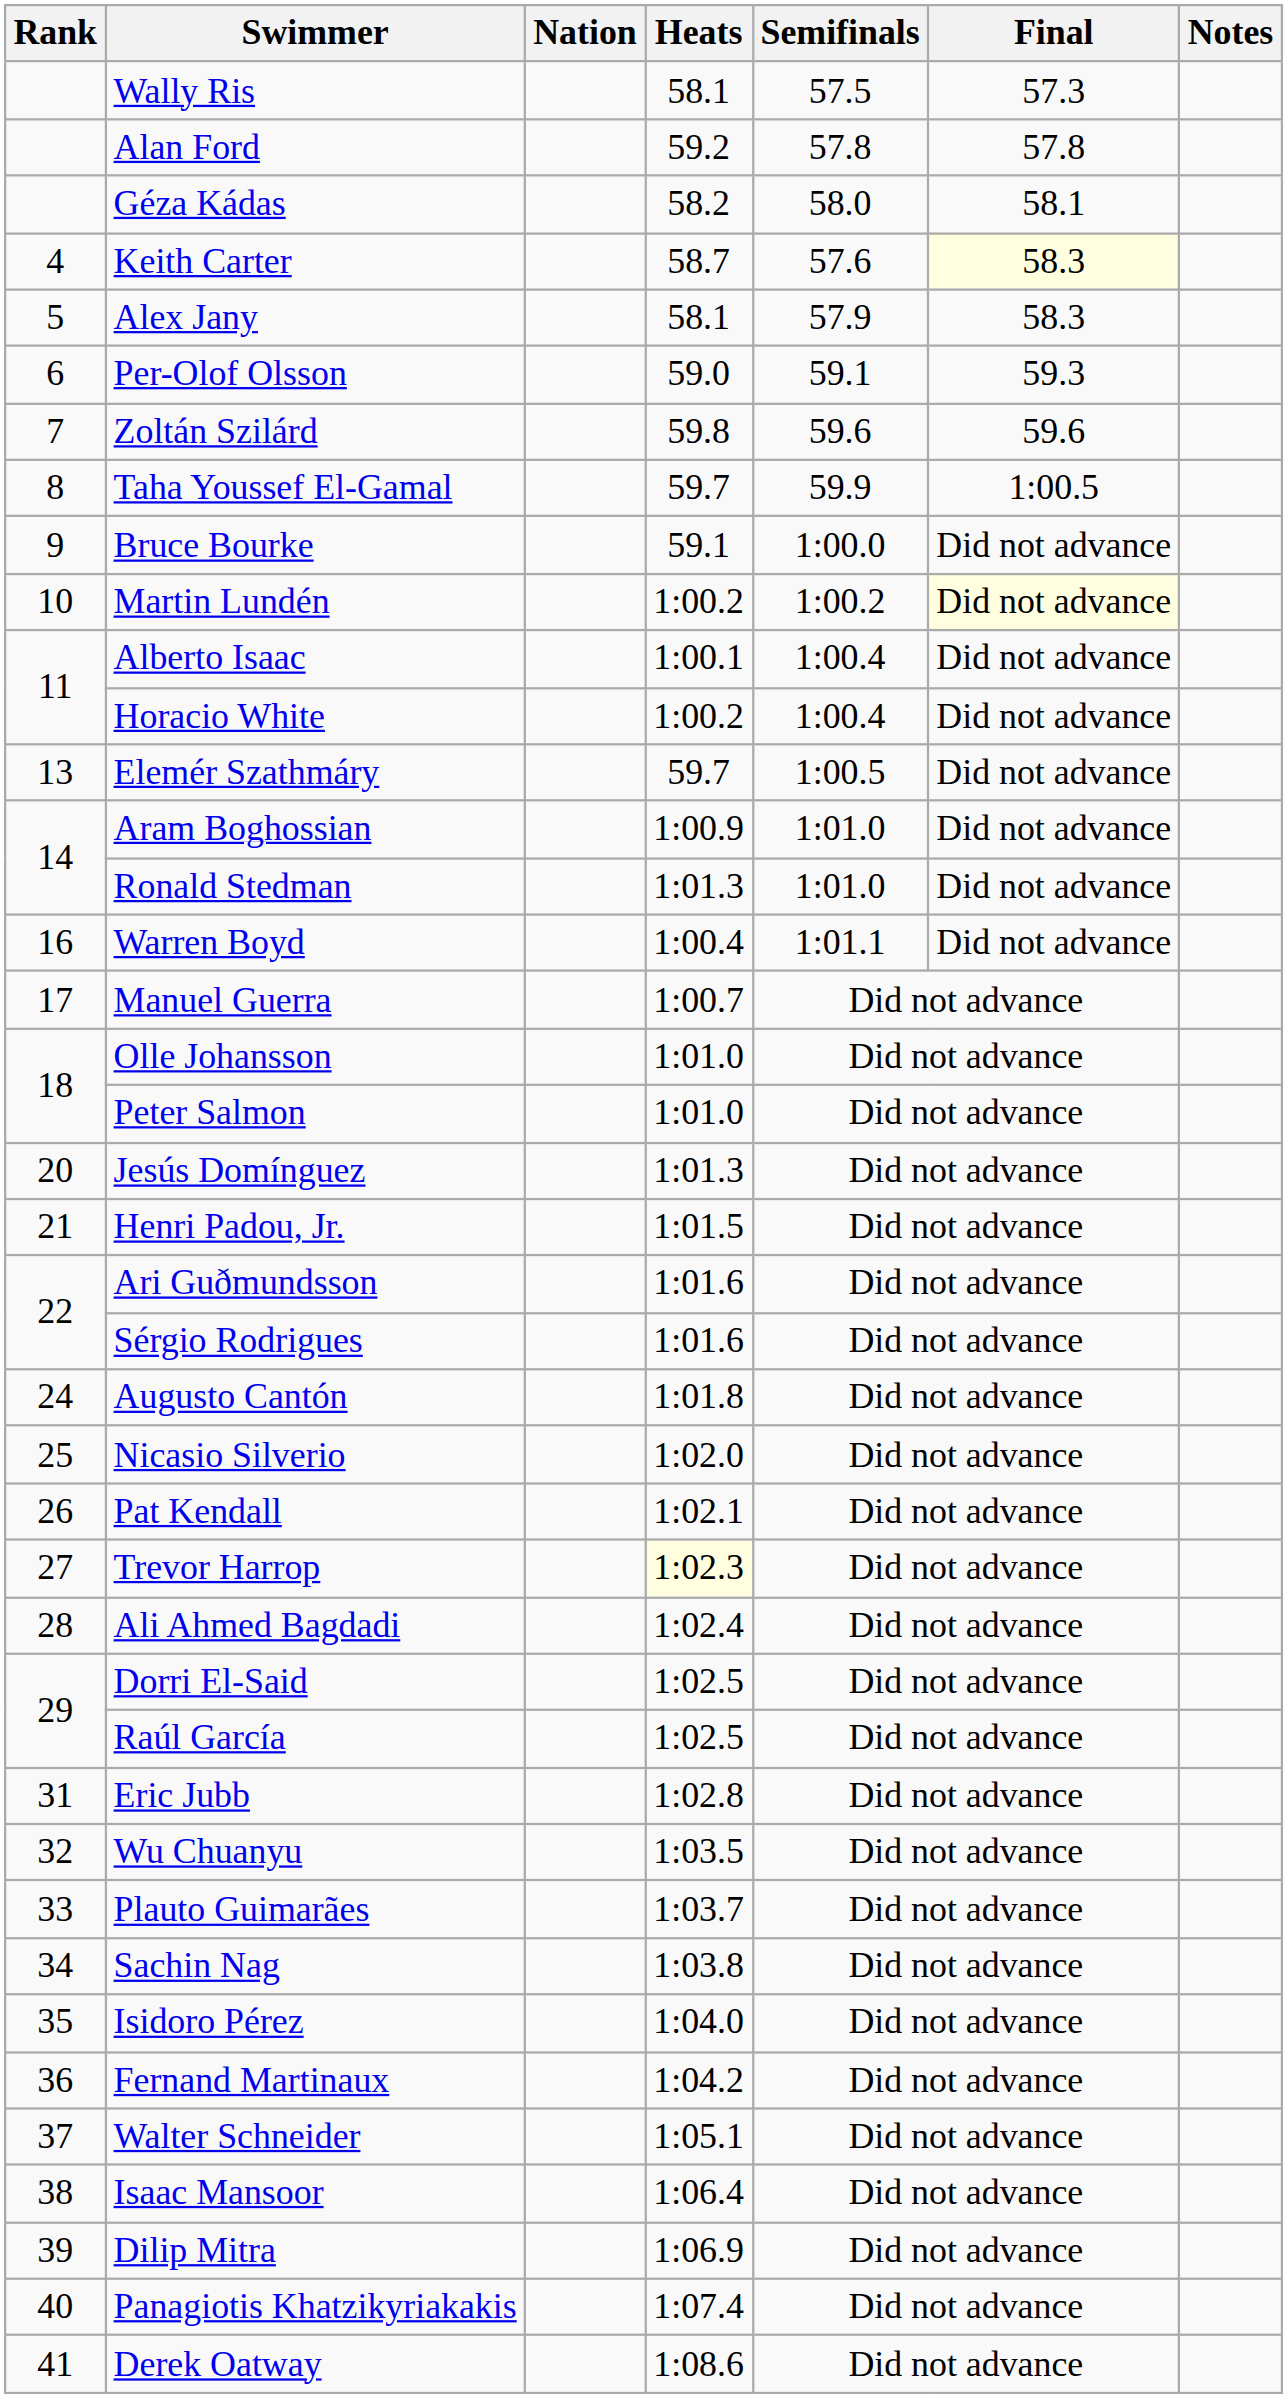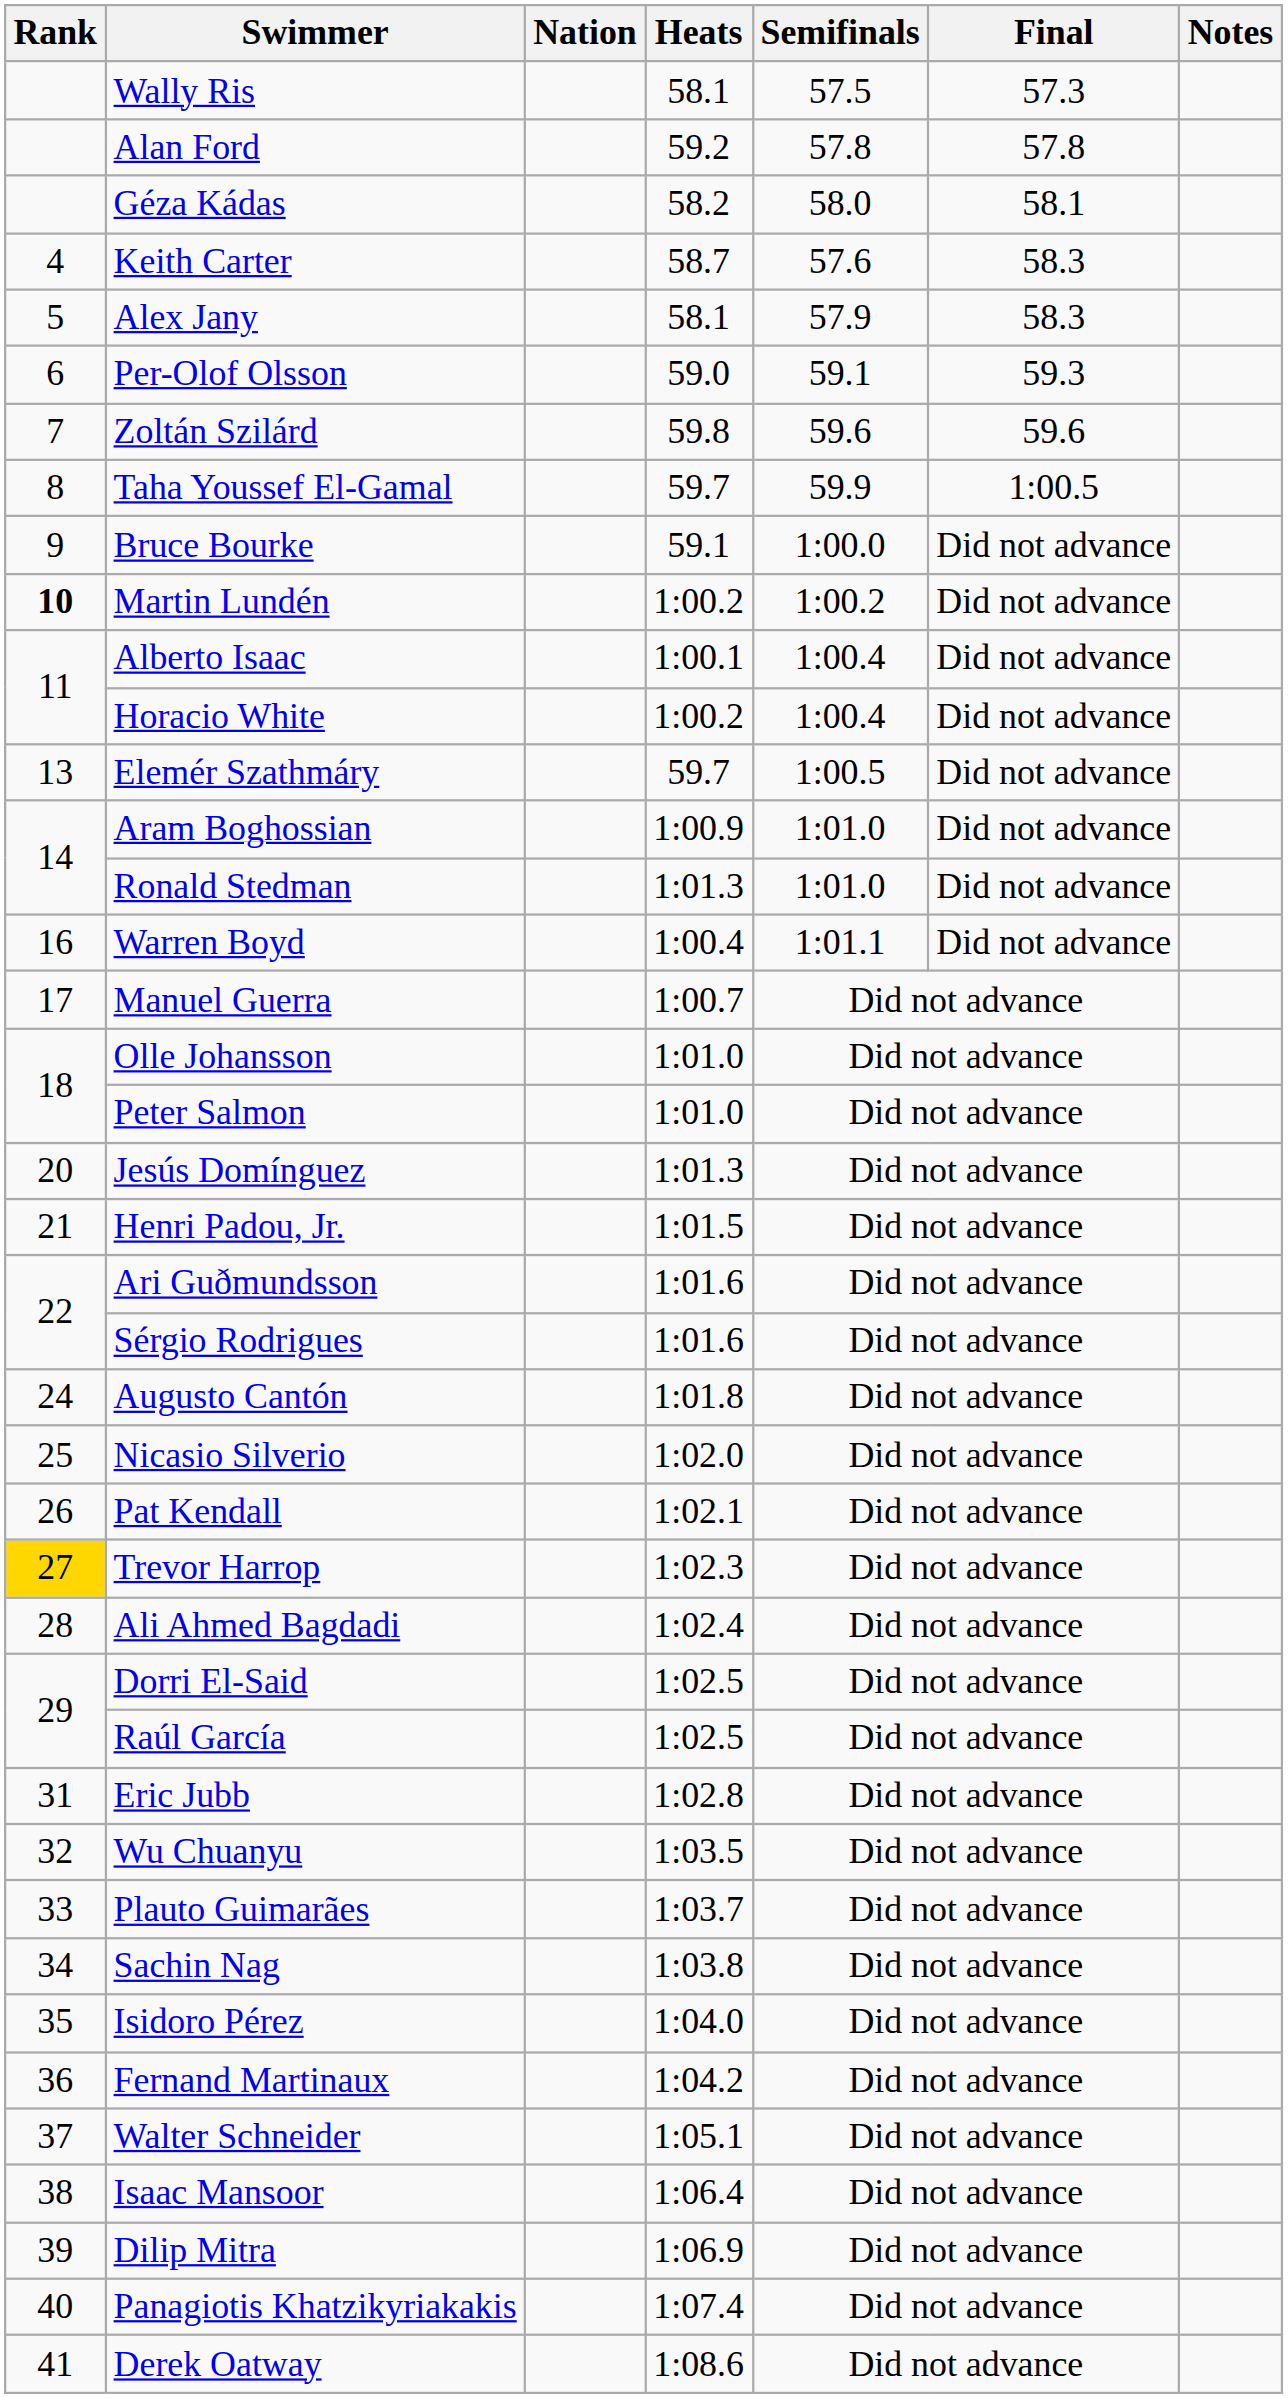Keith Carter | Final: lightyellow background -> no background
Martin Lundén | Rank: normal -> bold
Martin Lundén | Final: lightyellow background -> no background
Trevor Harrop | Rank: no background -> gold background
Trevor Harrop | Heats: lightyellow background -> no background
